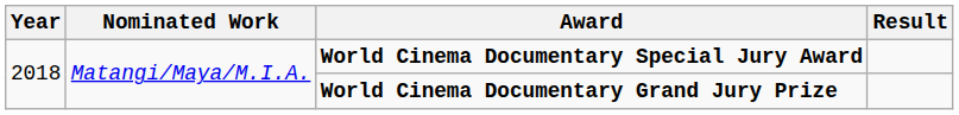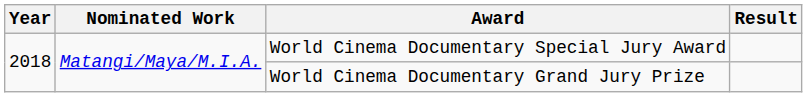World Cinema Documentary Special Jury Award | Award: bold -> normal
World Cinema Documentary Grand Jury Prize | Award: bold -> normal
